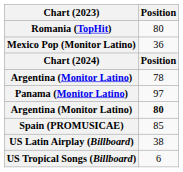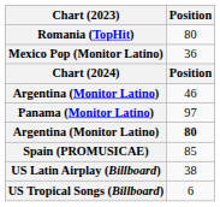row 5 | Position: 78 -> 46
